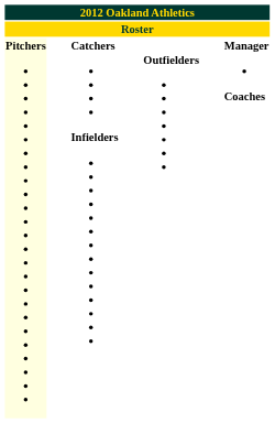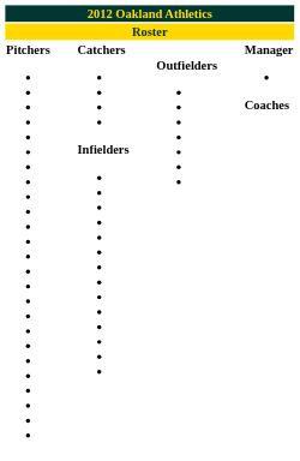Pitchers | column 1: lightyellow background -> no background
